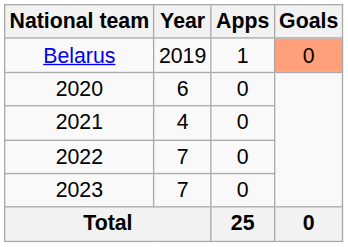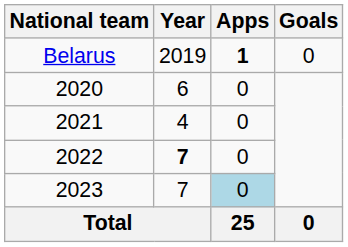Belarus | Apps: normal -> bold
Belarus | Goals: lightsalmon background -> no background
2022 | Year: normal -> bold
2023 | Apps: no background -> lightblue background
